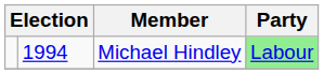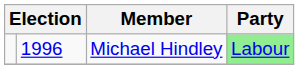Michael Hindley | column 2: 1994 -> 1996
